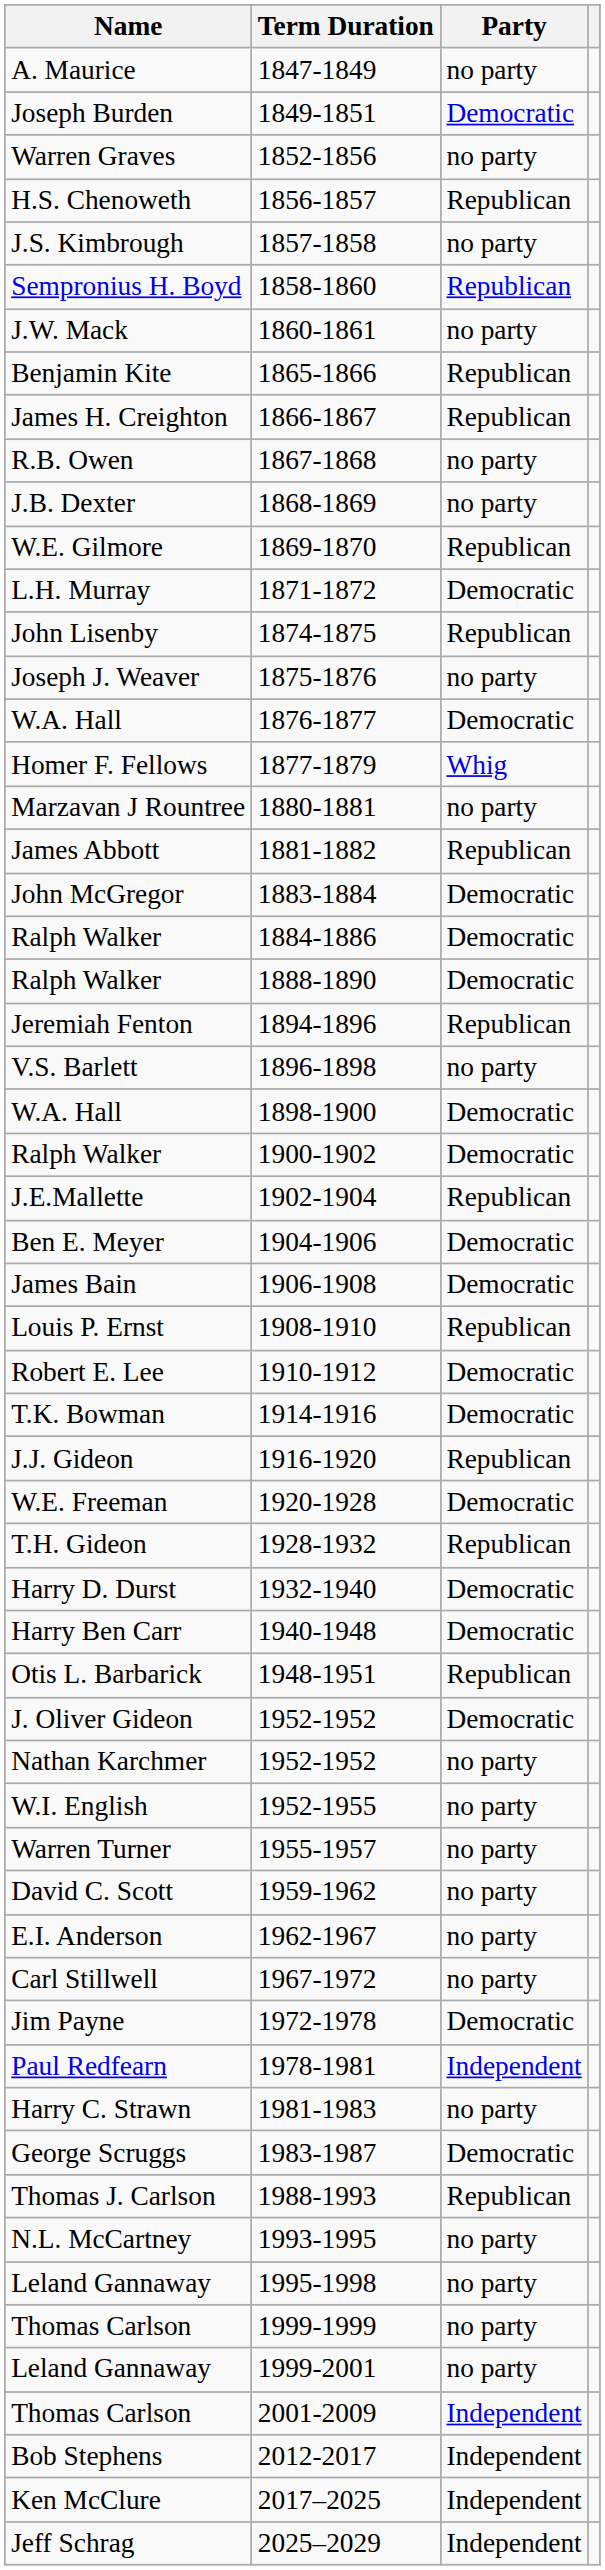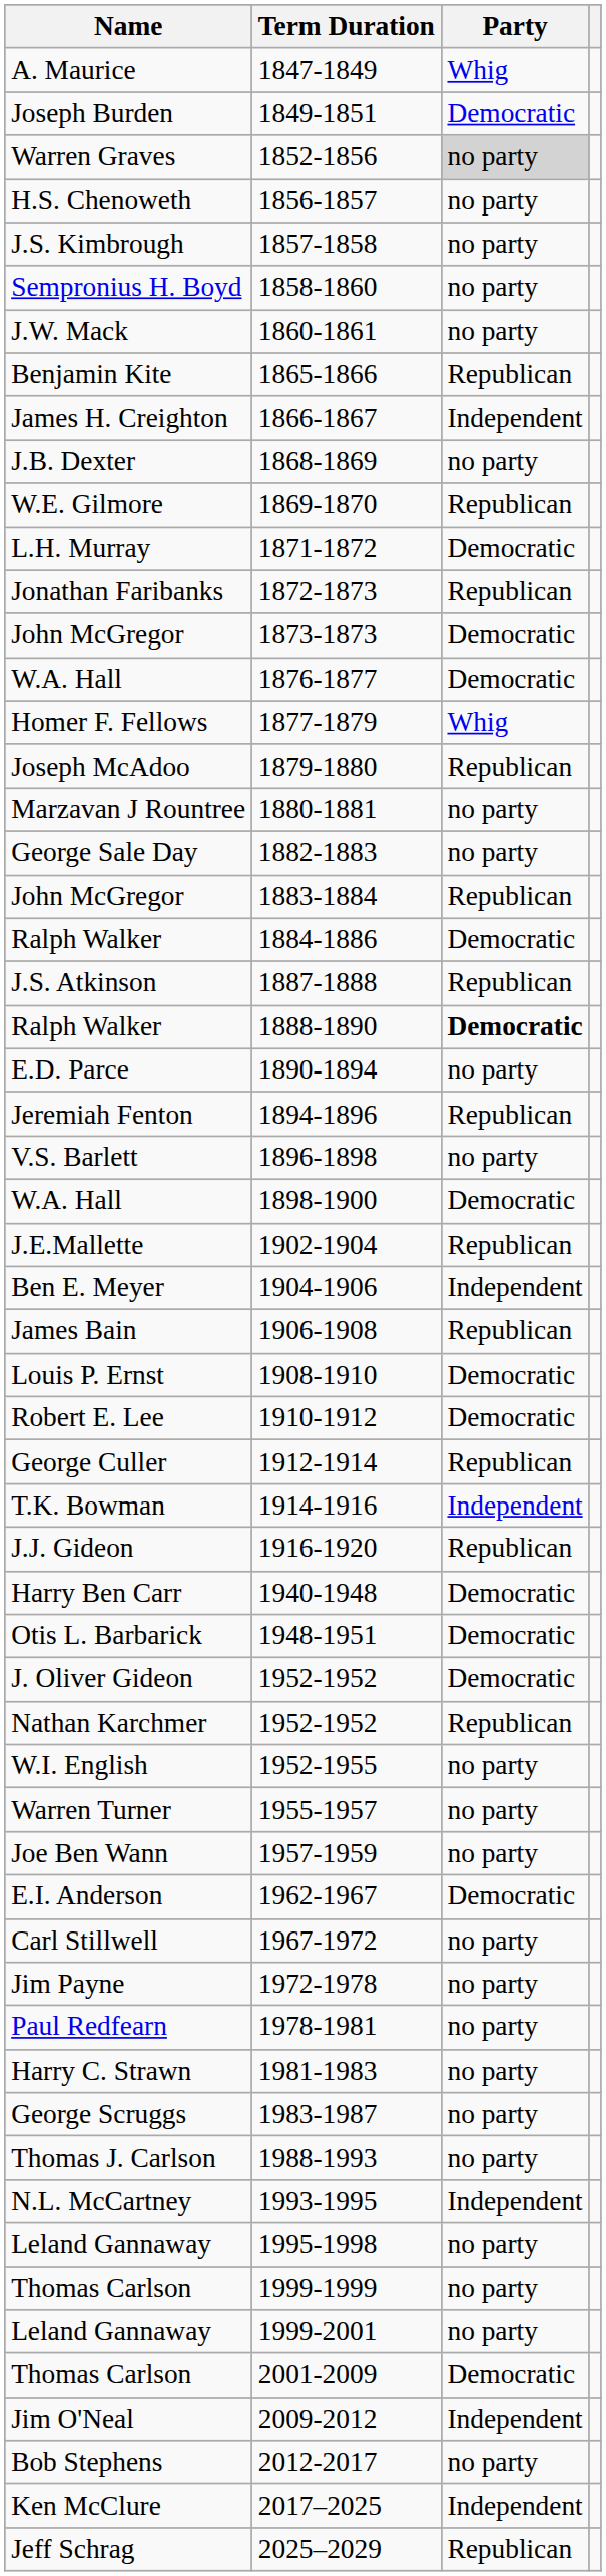A. Maurice | Party: no party -> Whig
Warren Graves | Party: no background -> lightgrey background
H.S. Chenoweth | Party: Republican -> no party
Sempronius H. Boyd | Party: Republican -> no party
James H. Creighton | Party: Republican -> Independent
- row: R.B. Owen | 1867-1868 | no party
+ row: Jonathan Faribanks | 1872-1873 | Republican
+ row: John McGregor | 1873-1873 | Democratic
- row: John Lisenby | 1874-1875 | Republican
- row: Joseph J. Weaver | 1875-1876 | no party
+ row: Joseph McAdoo | 1879-1880 | Republican
- row: James Abbott | 1881-1882 | Republican
+ row: George Sale Day | 1882-1883 | no party
John McGregor / 1883-1884 | Party: Democratic -> Republican
+ row: J.S. Atkinson | 1887-1888 | Republican
Ralph Walker / 1888-1890 | Party: normal -> bold
+ row: E.D. Parce | 1890-1894 | no party
- row: Ralph Walker | 1900-1902 | Democratic
Ben E. Meyer | Party: Democratic -> Independent
James Bain | Party: Democratic -> Republican
Louis P. Ernst | Party: Republican -> Democratic
+ row: George Culler | 1912-1914 | Republican
T.K. Bowman | Party: Democratic -> Independent
- row: W.E. Freeman | 1920-1928 | Democratic
- row: T.H. Gideon | 1928-1932 | Republican
- row: Harry D. Durst | 1932-1940 | Democratic
Otis L. Barbarick | Party: Republican -> Democratic
Nathan Karchmer | Party: no party -> Republican
+ row: Joe Ben Wann | 1957-1959 | no party
- row: David C. Scott | 1959-1962 | no party
E.I. Anderson | Party: no party -> Democratic
Jim Payne | Party: Democratic -> no party
Paul Redfearn | Party: Independent -> no party
George Scruggs | Party: Democratic -> no party
Thomas J. Carlson | Party: Republican -> no party
N.L. McCartney | Party: no party -> Independent
Thomas Carlson / 2001-2009 | Party: Independent -> Democratic
+ row: Jim O'Neal | 2009-2012 | Independent
Bob Stephens | Party: Independent -> no party
Jeff Schrag | Party: Independent -> Republican
